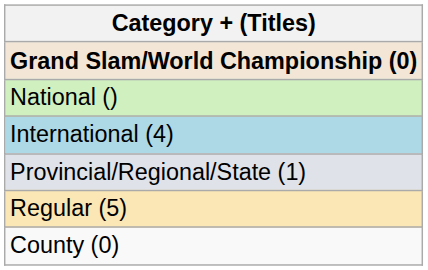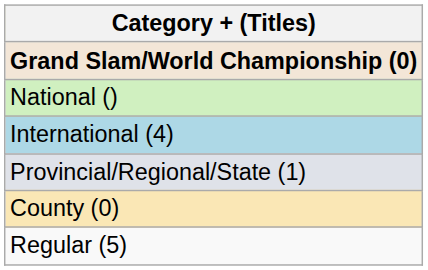row 6 | column 1: Regular (5) -> County (0)
row 7 | column 1: County (0) -> Regular (5)
